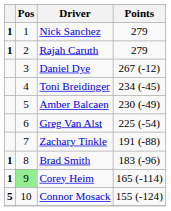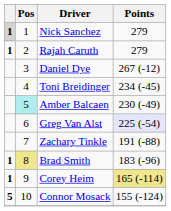Nick Sanchez | column 1: no background -> lightgrey background
Amber Balcaen | Pos: no background -> paleturquoise background
Greg Van Alst | Points: no background -> lavender background
Brad Smith | Pos: no background -> khaki background
Corey Heim | Pos: lightgreen background -> no background
Corey Heim | Points: no background -> khaki background
